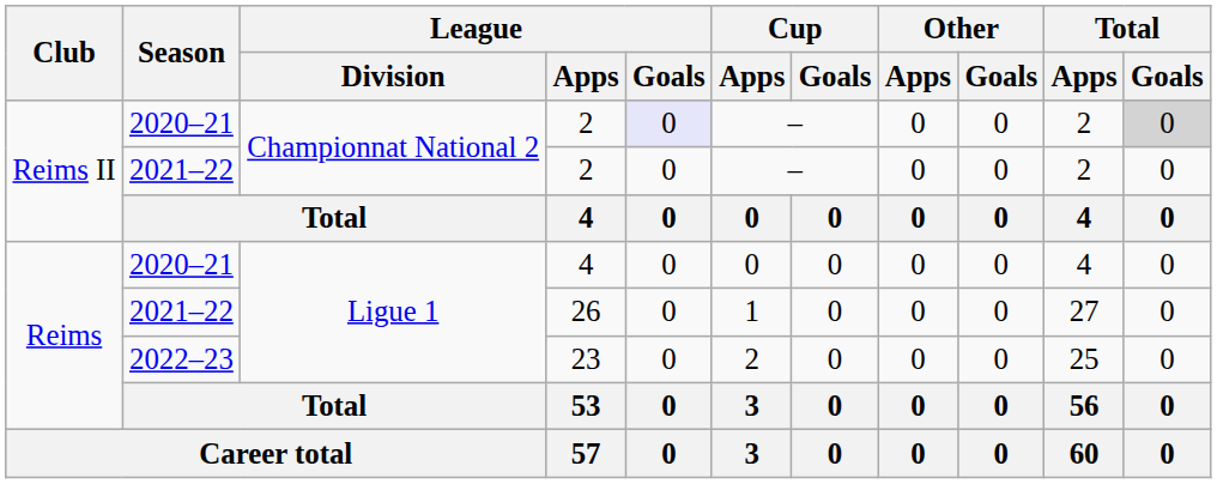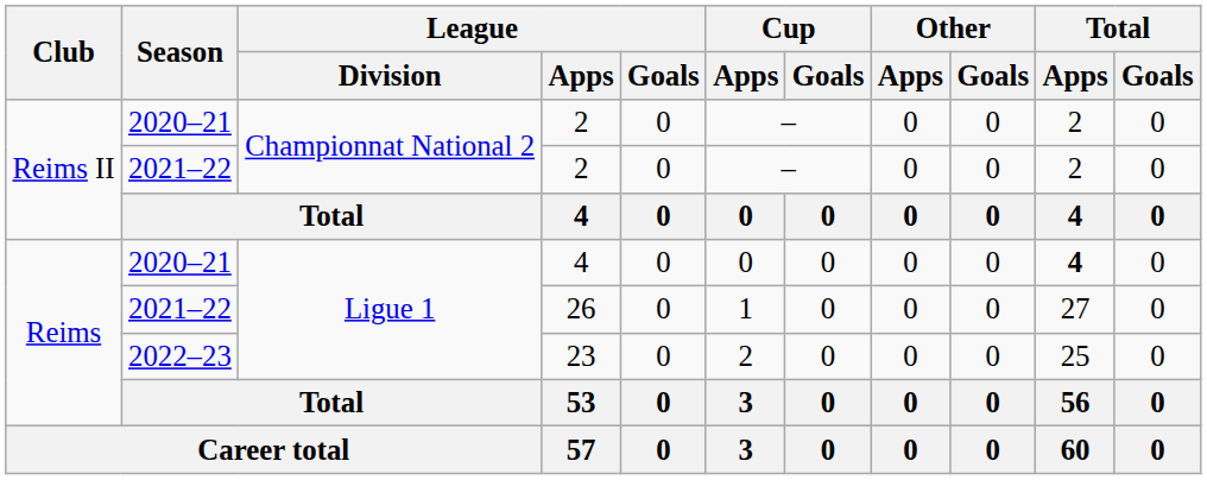2020–21 / 2 | League / Goals: lavender background -> no background
2020–21 / 2 | Total / Goals: lightgrey background -> no background
2020–21 / 4 | Total / Apps: normal -> bold
